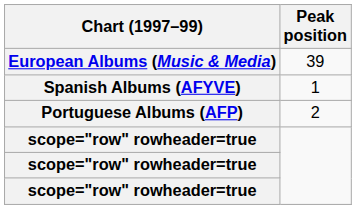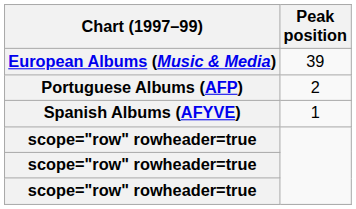rows swapped: Portuguese Albums (AFP) <-> Spanish Albums (AFYVE)
